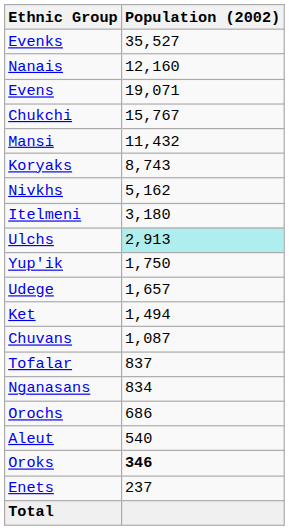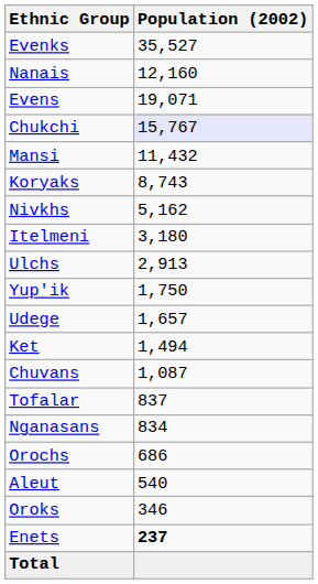Chukchi | Population (2002): no background -> lavender background
Ulchs | Population (2002): paleturquoise background -> no background
Oroks | Population (2002): bold -> normal
Enets | Population (2002): normal -> bold
